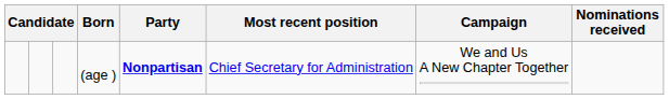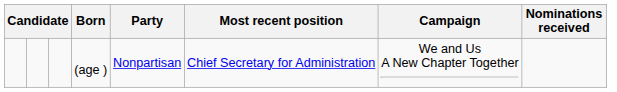(age ) | Party: bold -> normal
